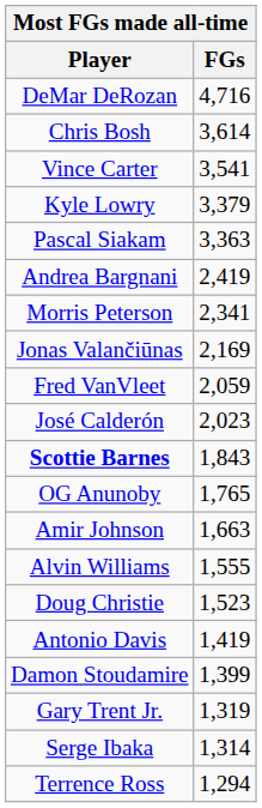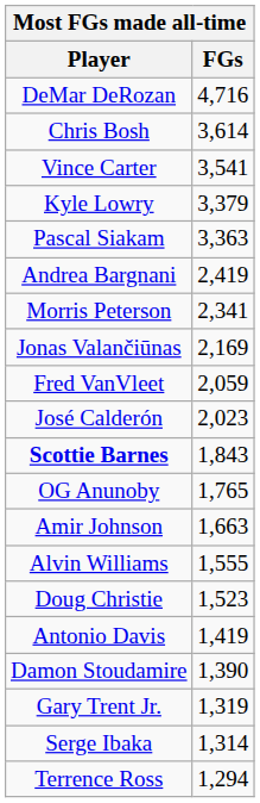Damon Stoudamire | FGs: 1,399 -> 1,390
